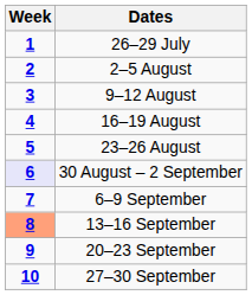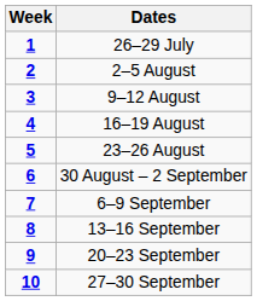30 August – 2 September | Week: lavender background -> no background
13–16 September | Week: lightsalmon background -> no background
